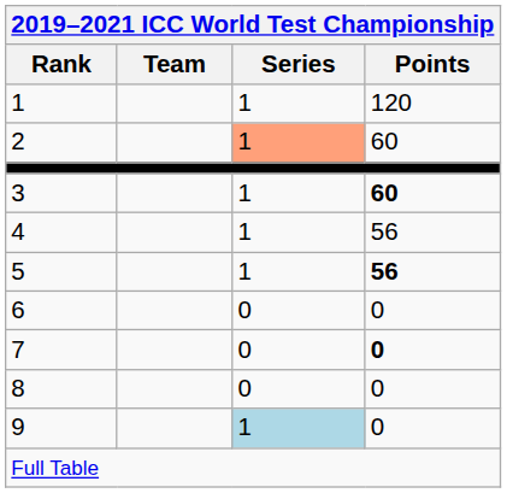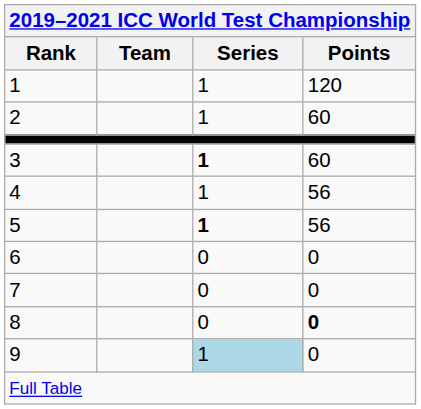2 | Series: lightsalmon background -> no background
3 | Series: normal -> bold
3 | Points: bold -> normal
5 | Series: normal -> bold
5 | Points: bold -> normal
7 | Points: bold -> normal
8 | Points: normal -> bold
